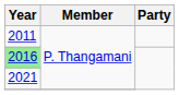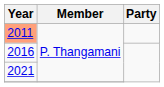2011 | Year: no background -> lightsalmon background
2016 | Year: lightgreen background -> no background
